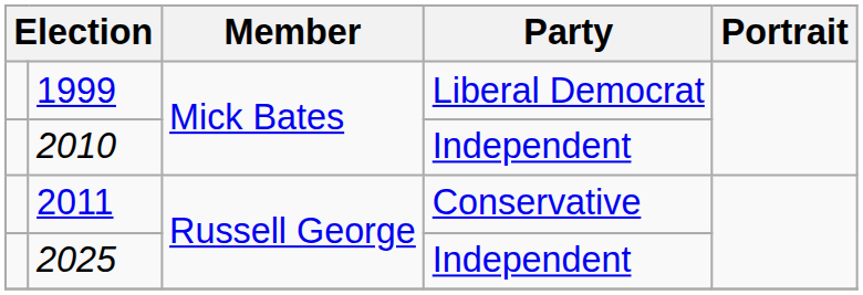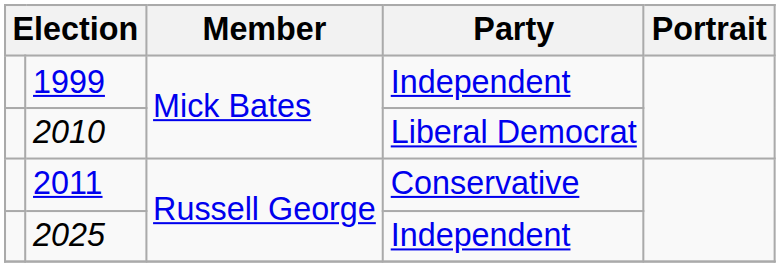1999 | Party: Liberal Democrat -> Independent
2010 | Party: Independent -> Liberal Democrat
